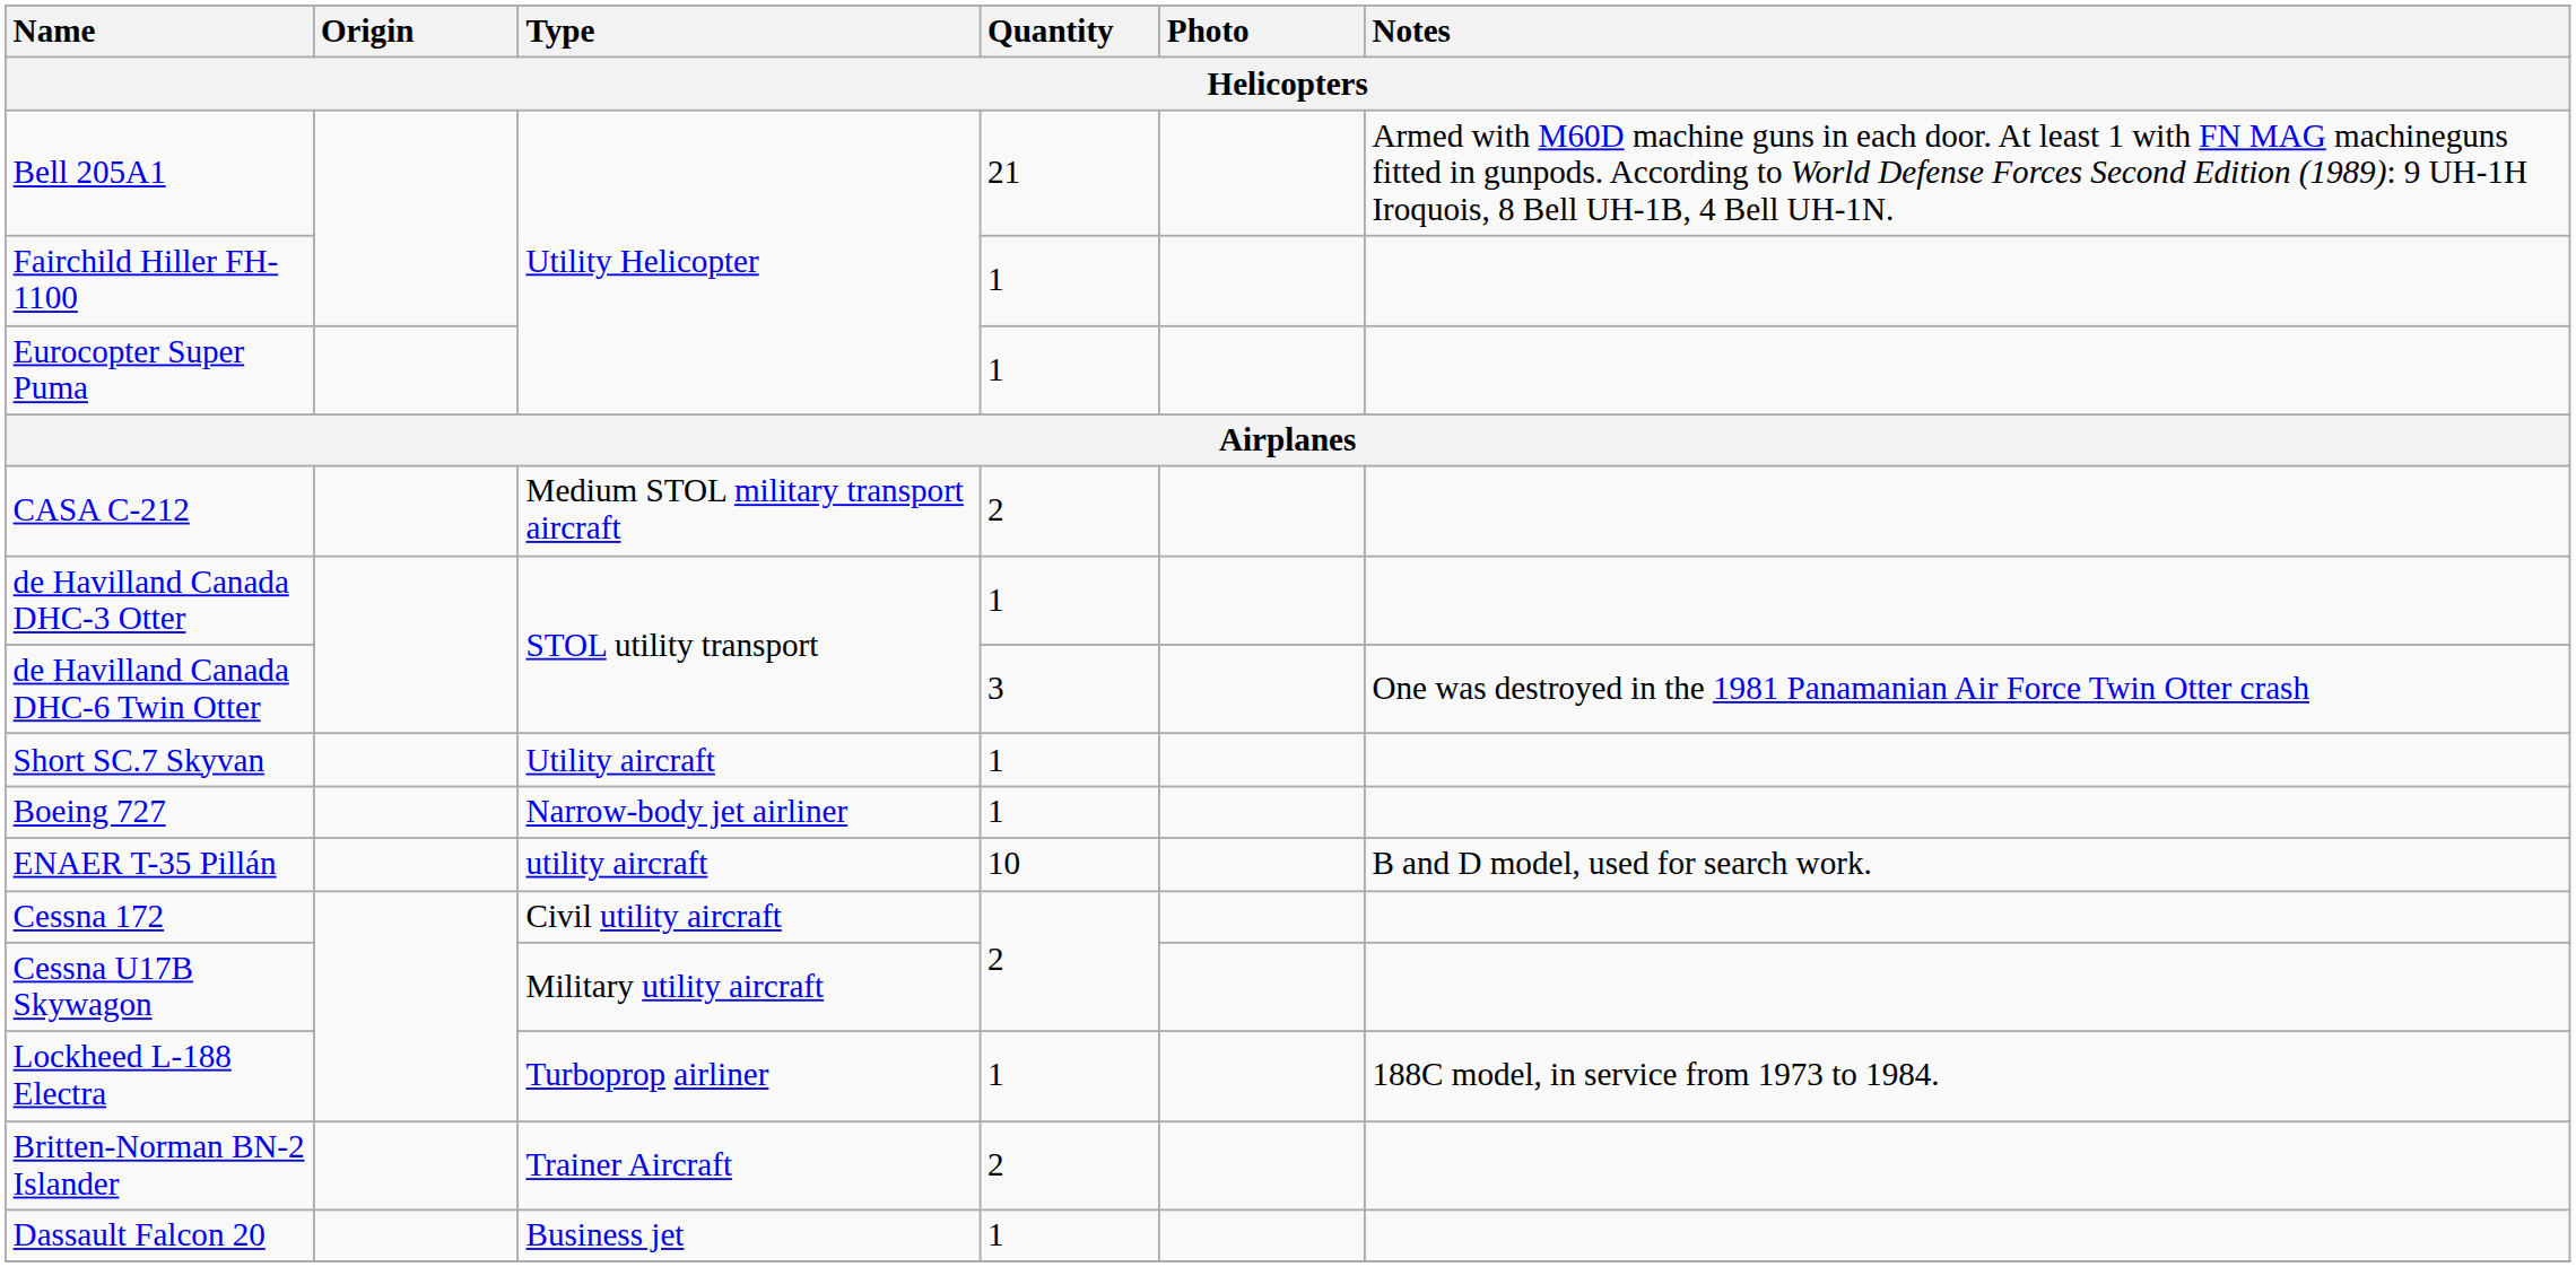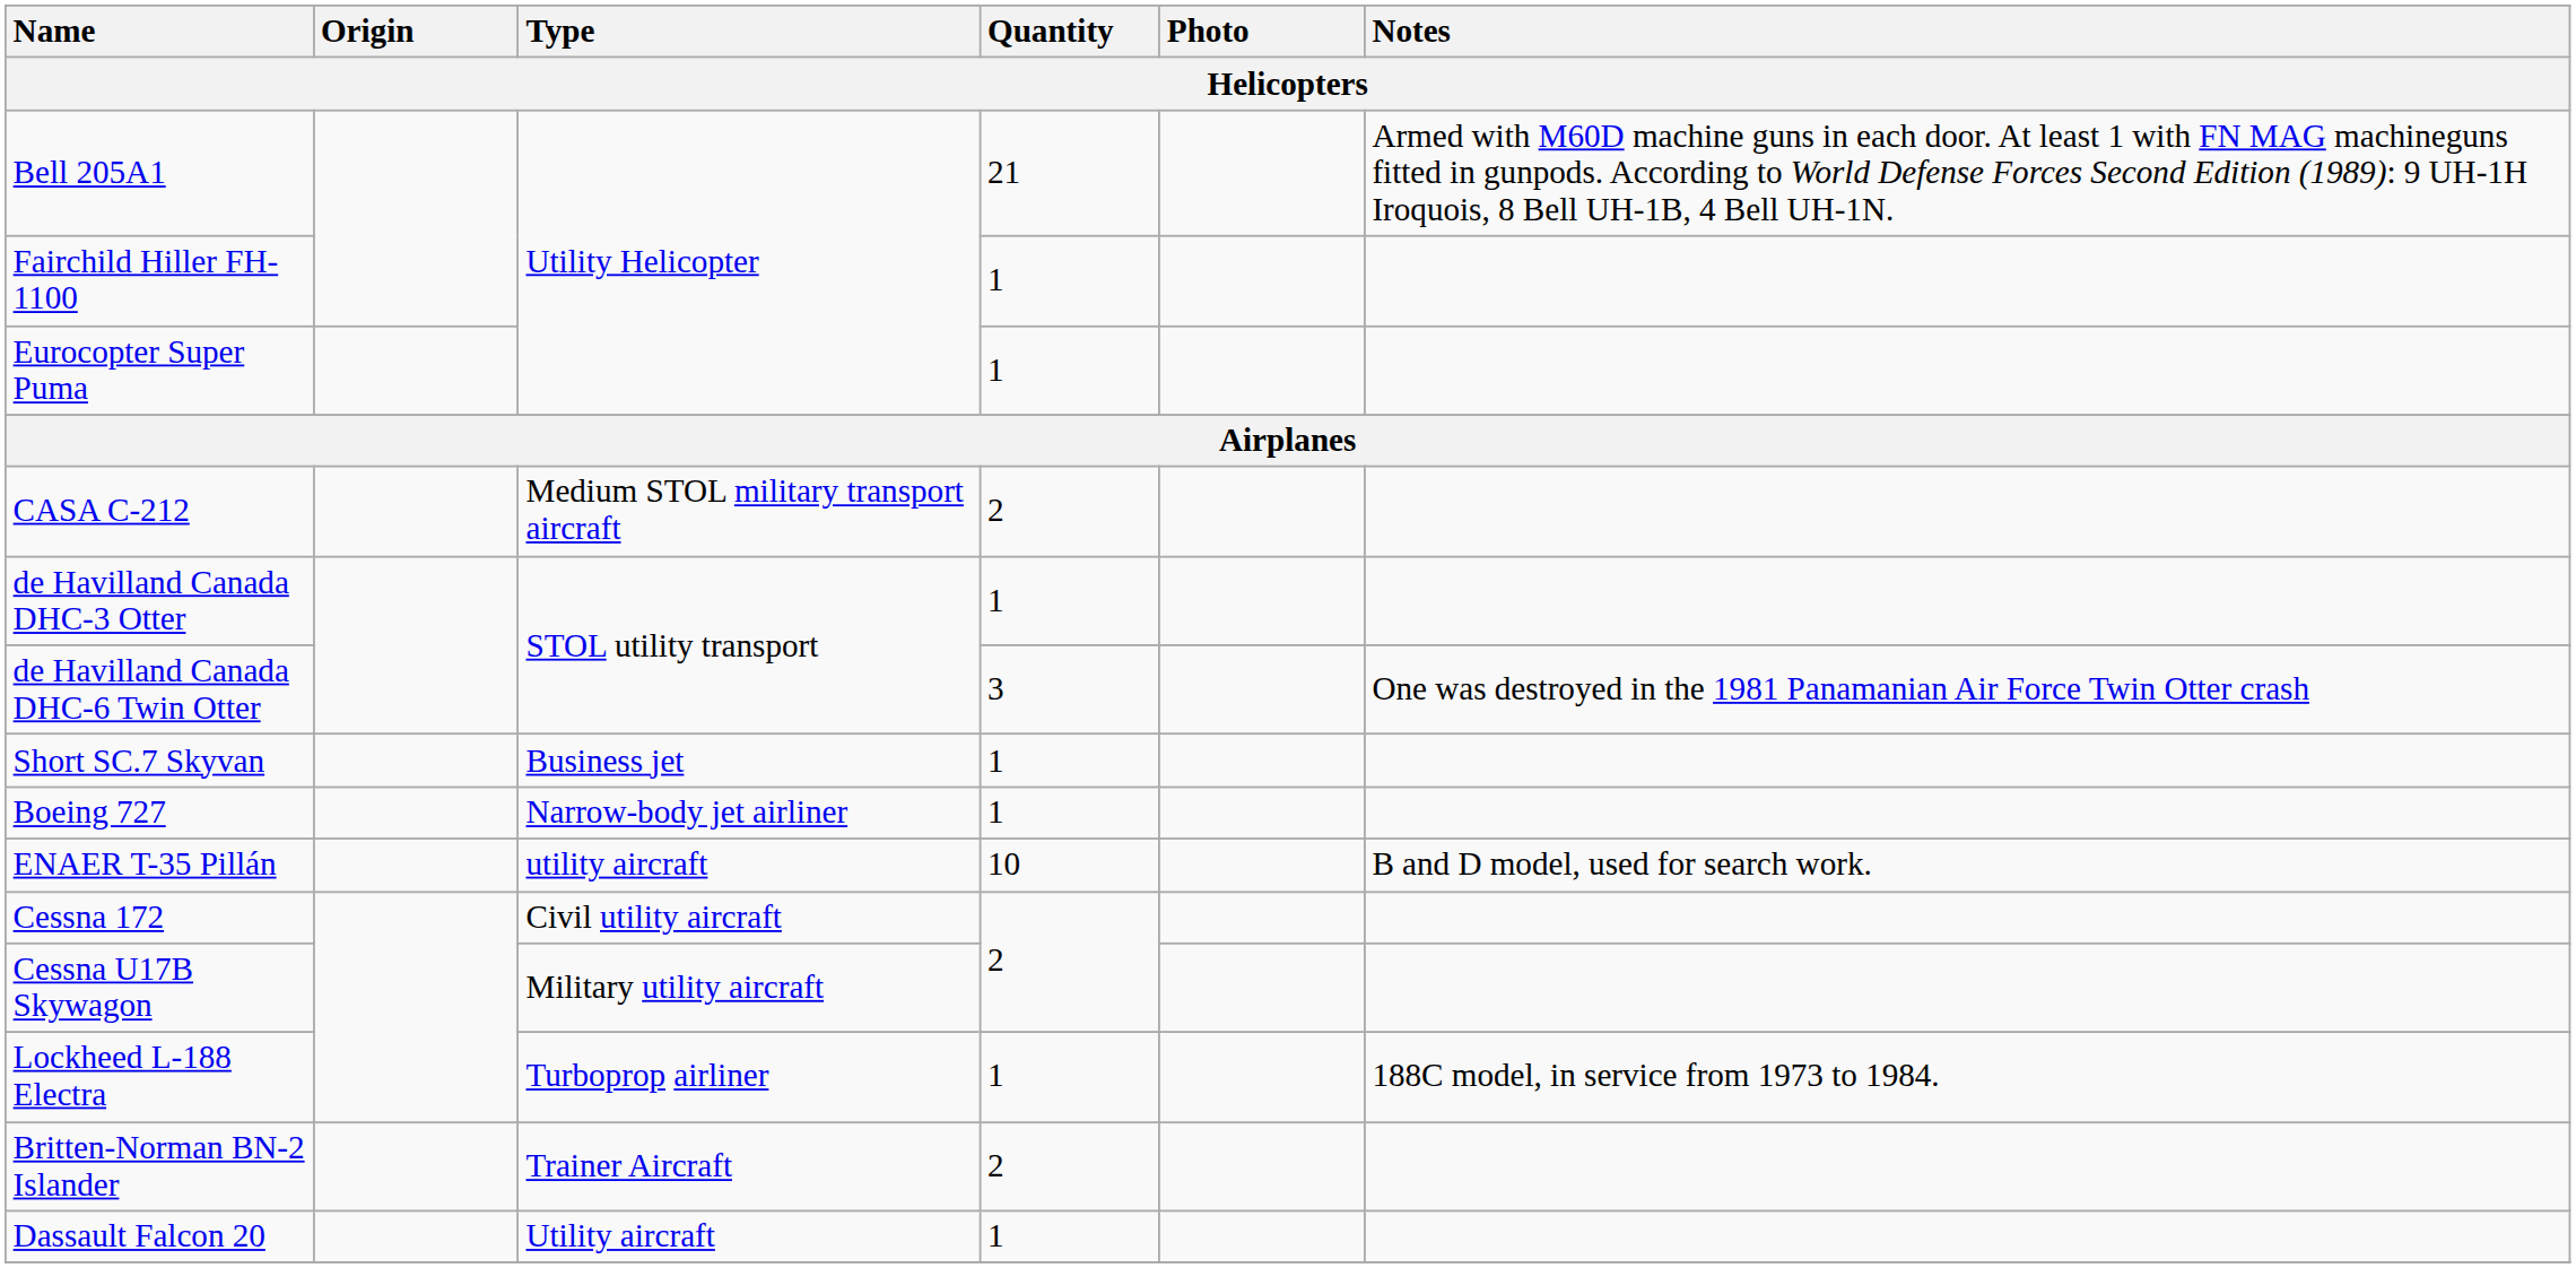Short SC.7 Skyvan | Type: Utility aircraft -> Business jet
Dassault Falcon 20 | Type: Business jet -> Utility aircraft
